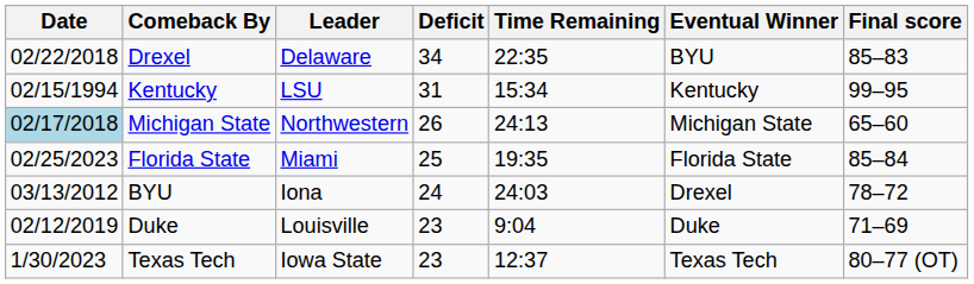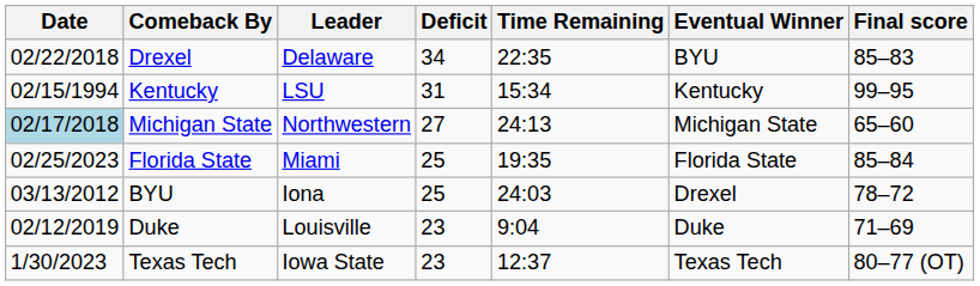row 4 | Deficit: 26 -> 27
row 6 | Deficit: 24 -> 25
